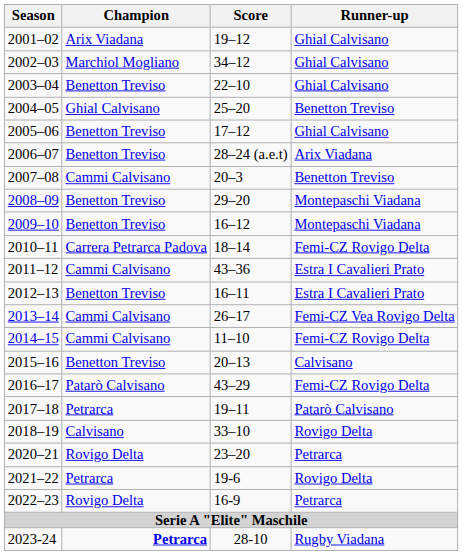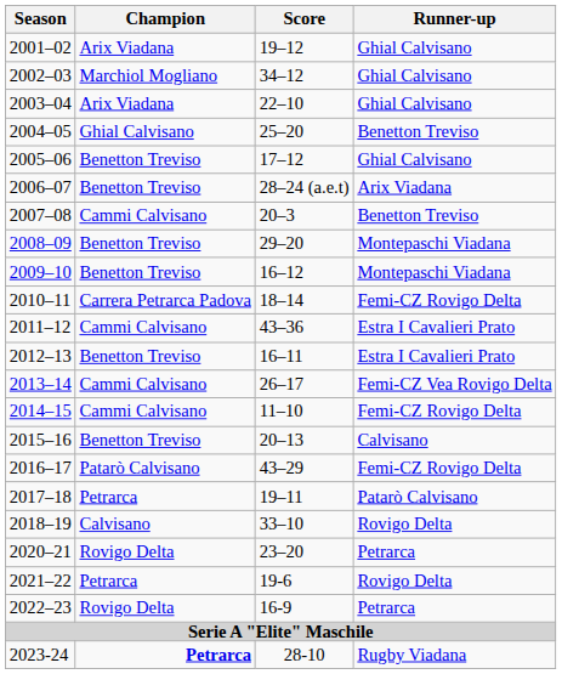2003–04 | Champion: Benetton Treviso -> Arix Viadana
